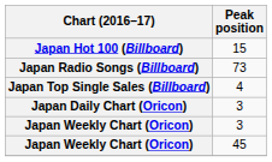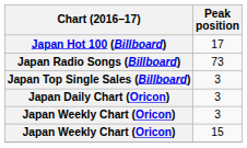row 2 | Peak position: 15 -> 17
row 4 | Peak position: 4 -> 3
row 7 | Peak position: 45 -> 15
